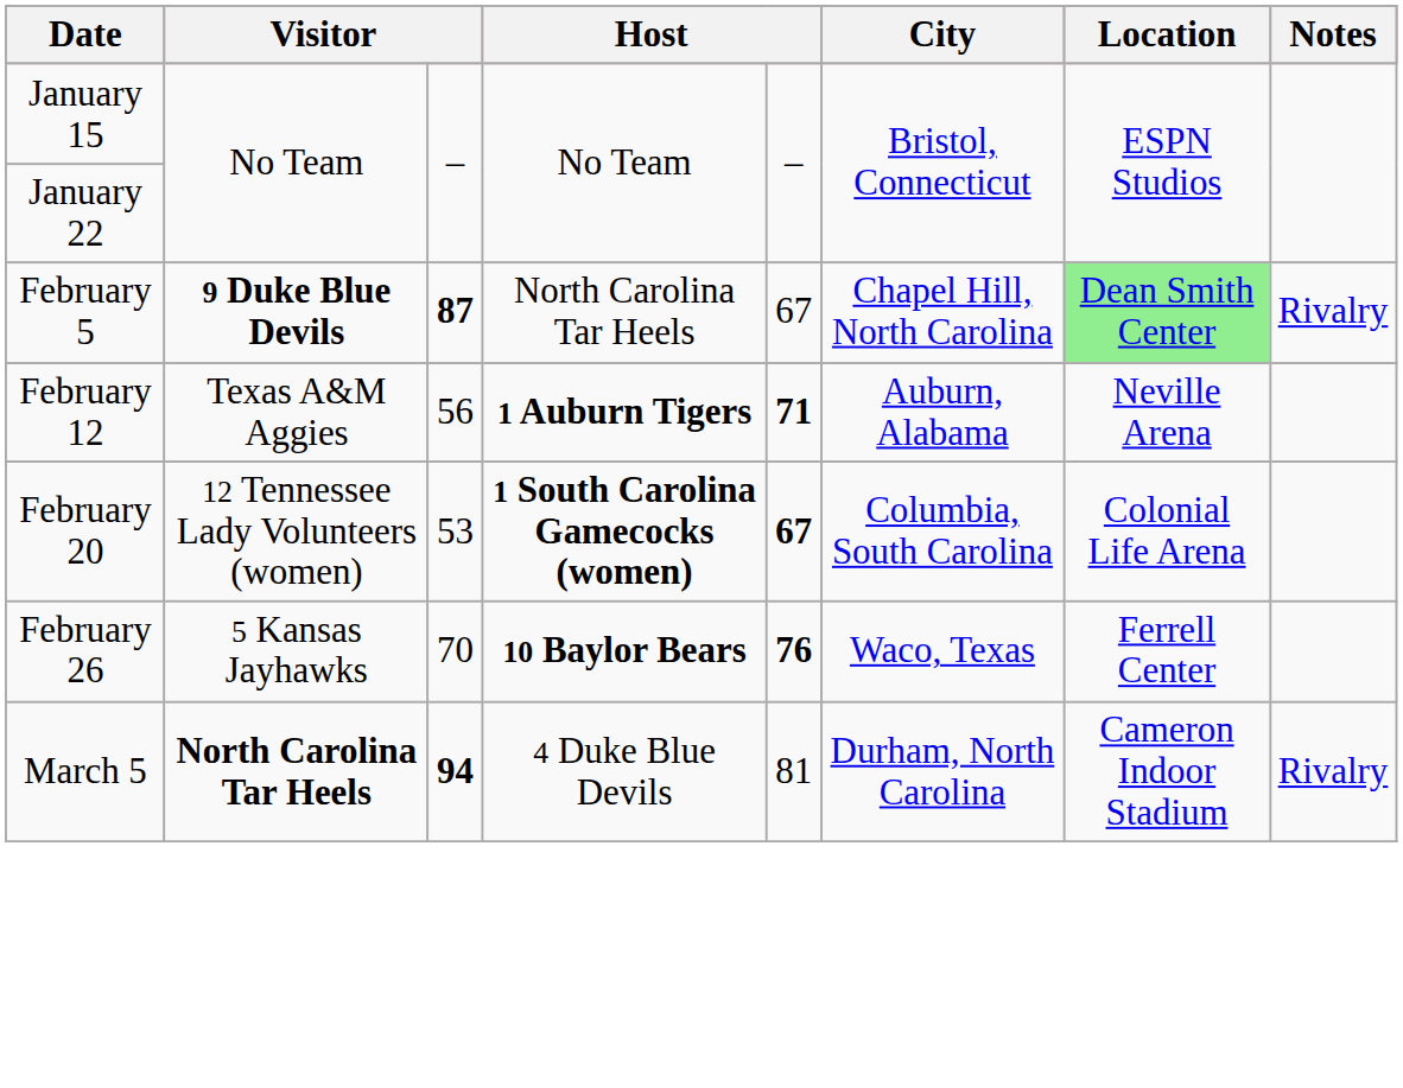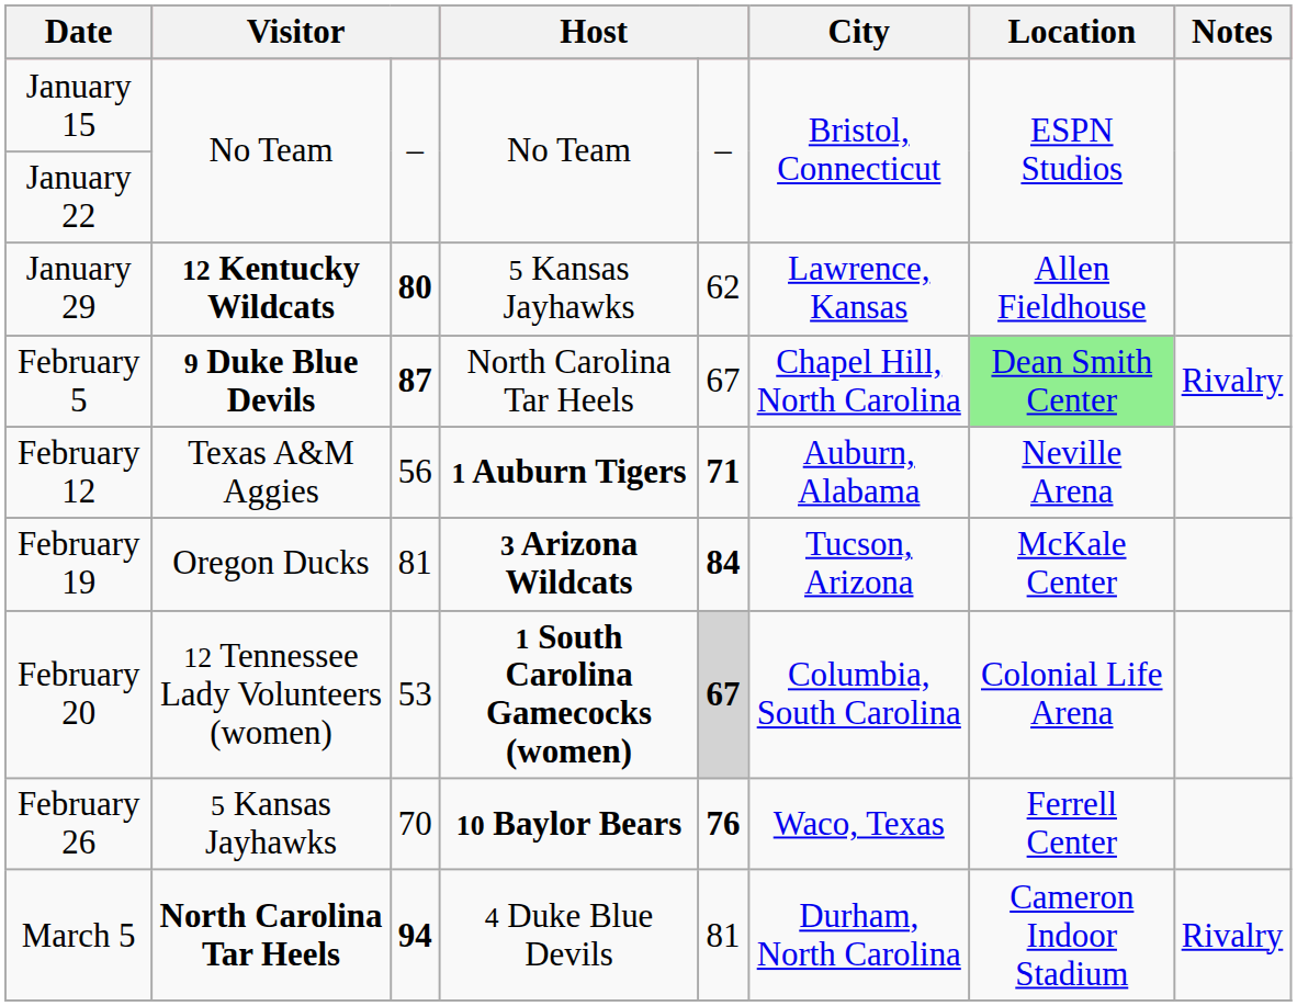+ row: January 29 | 12 Kentucky Wildcats | 80 | 5 Kansas Jayhawks | 62 | Lawrence, Kansas | Allen Fieldhouse
+ row: February 19 | Oregon Ducks | 81 | 3 Arizona Wildcats | 84 | Tucson, Arizona | McKale Center
February 20 | column 5: no background -> lightgrey background
